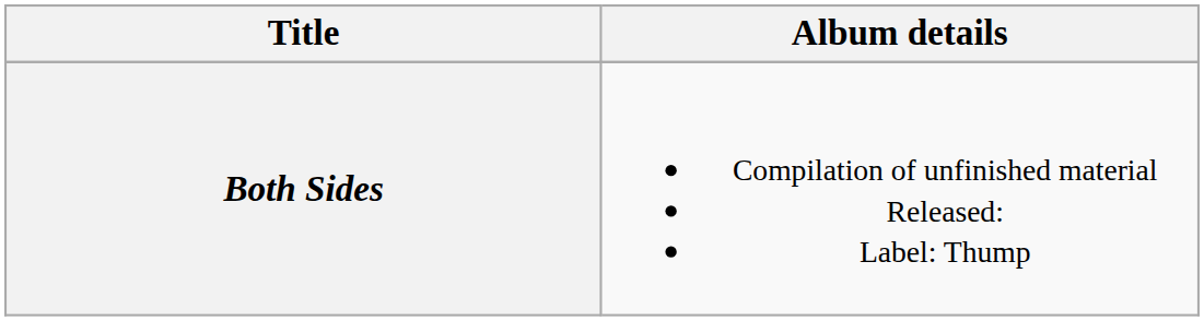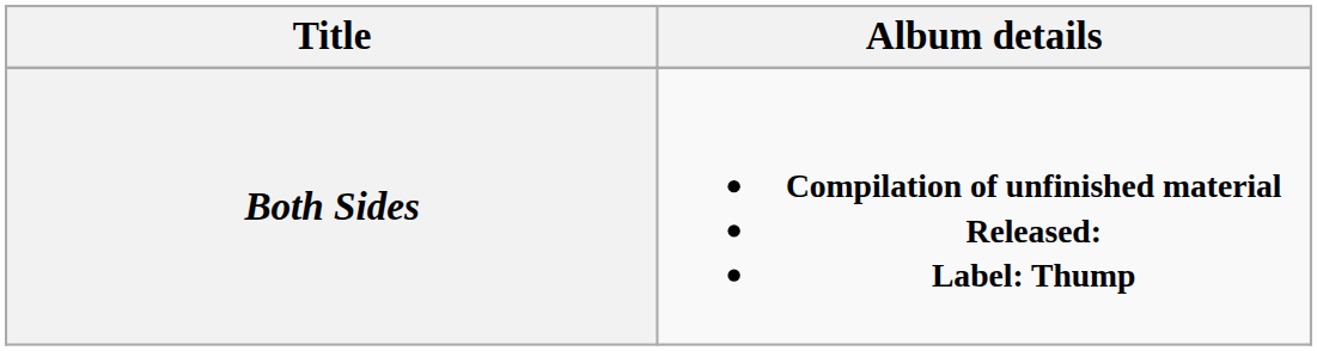Both Sides | Album details: normal -> bold
